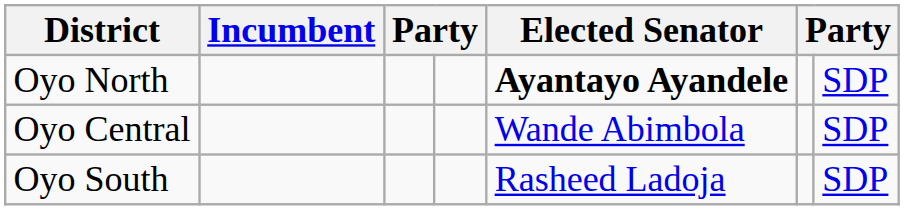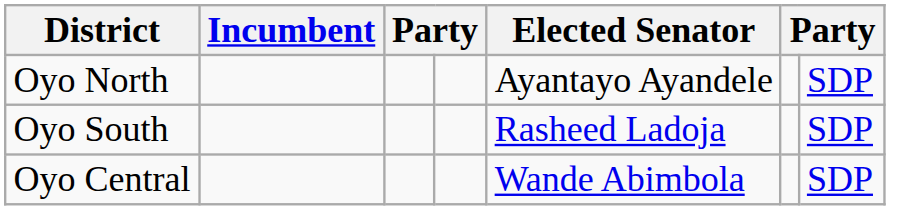Oyo North | Elected Senator: bold -> normal
rows swapped: Oyo South <-> Oyo Central
